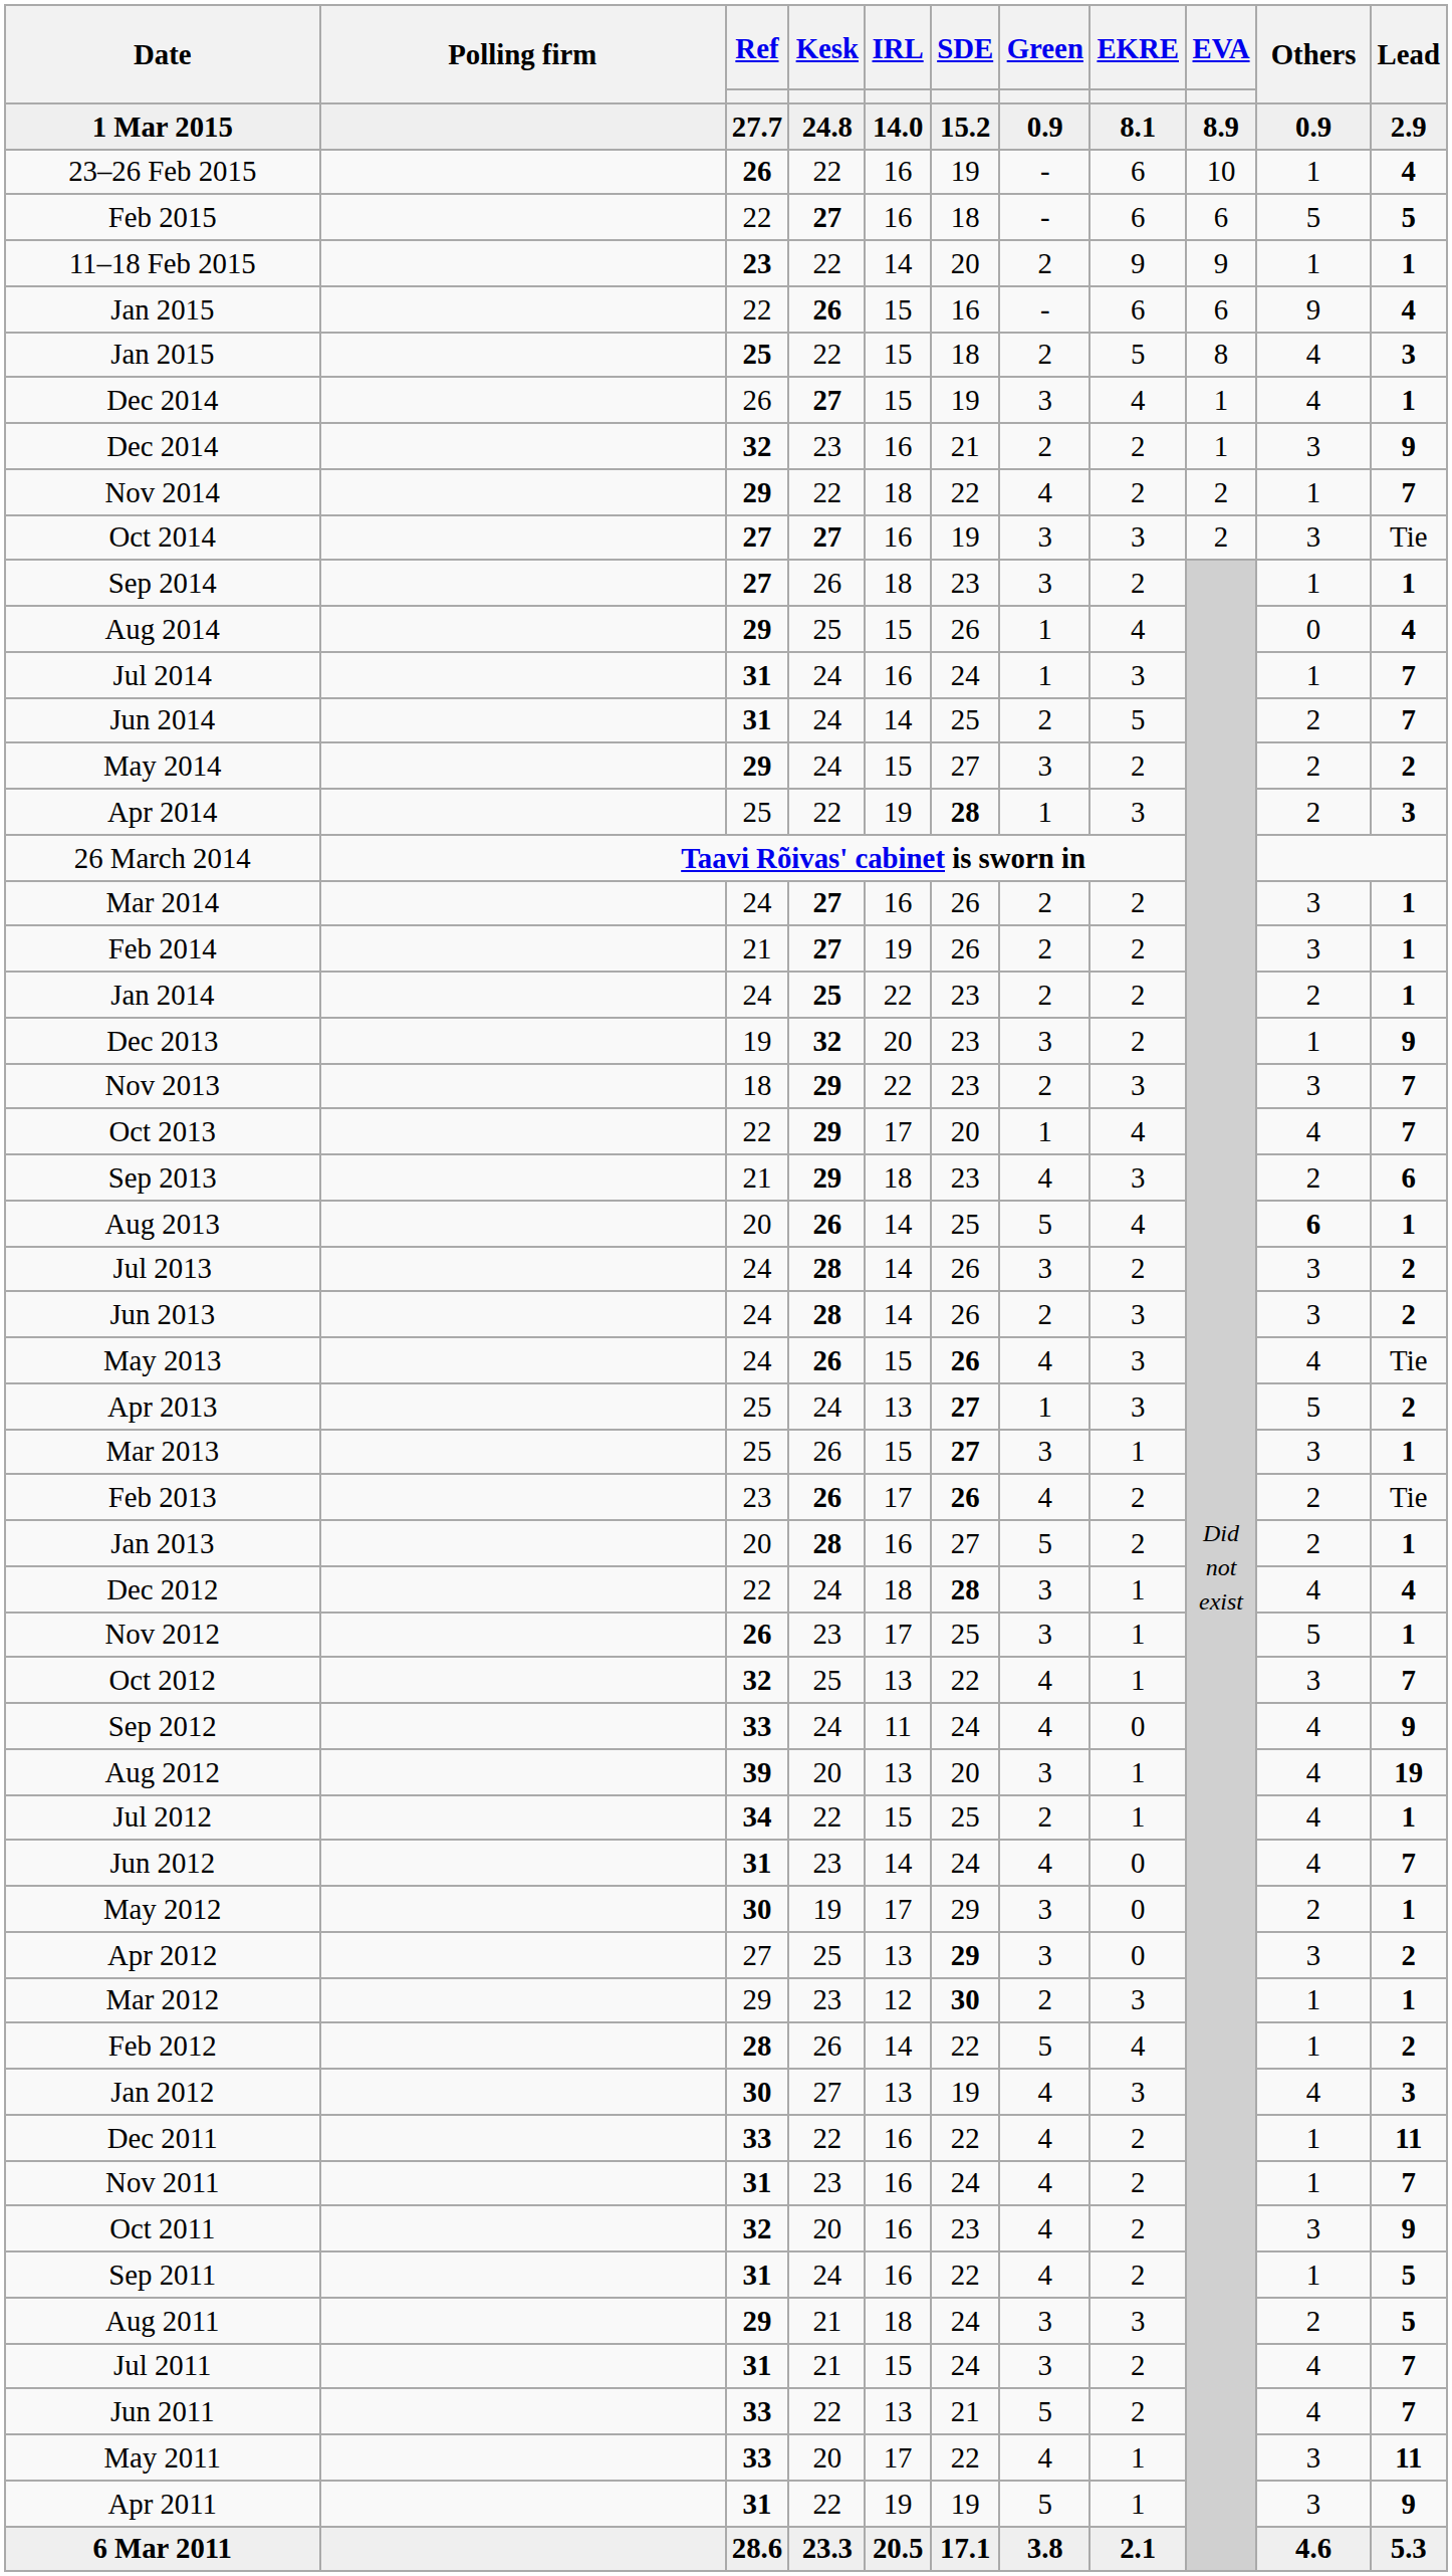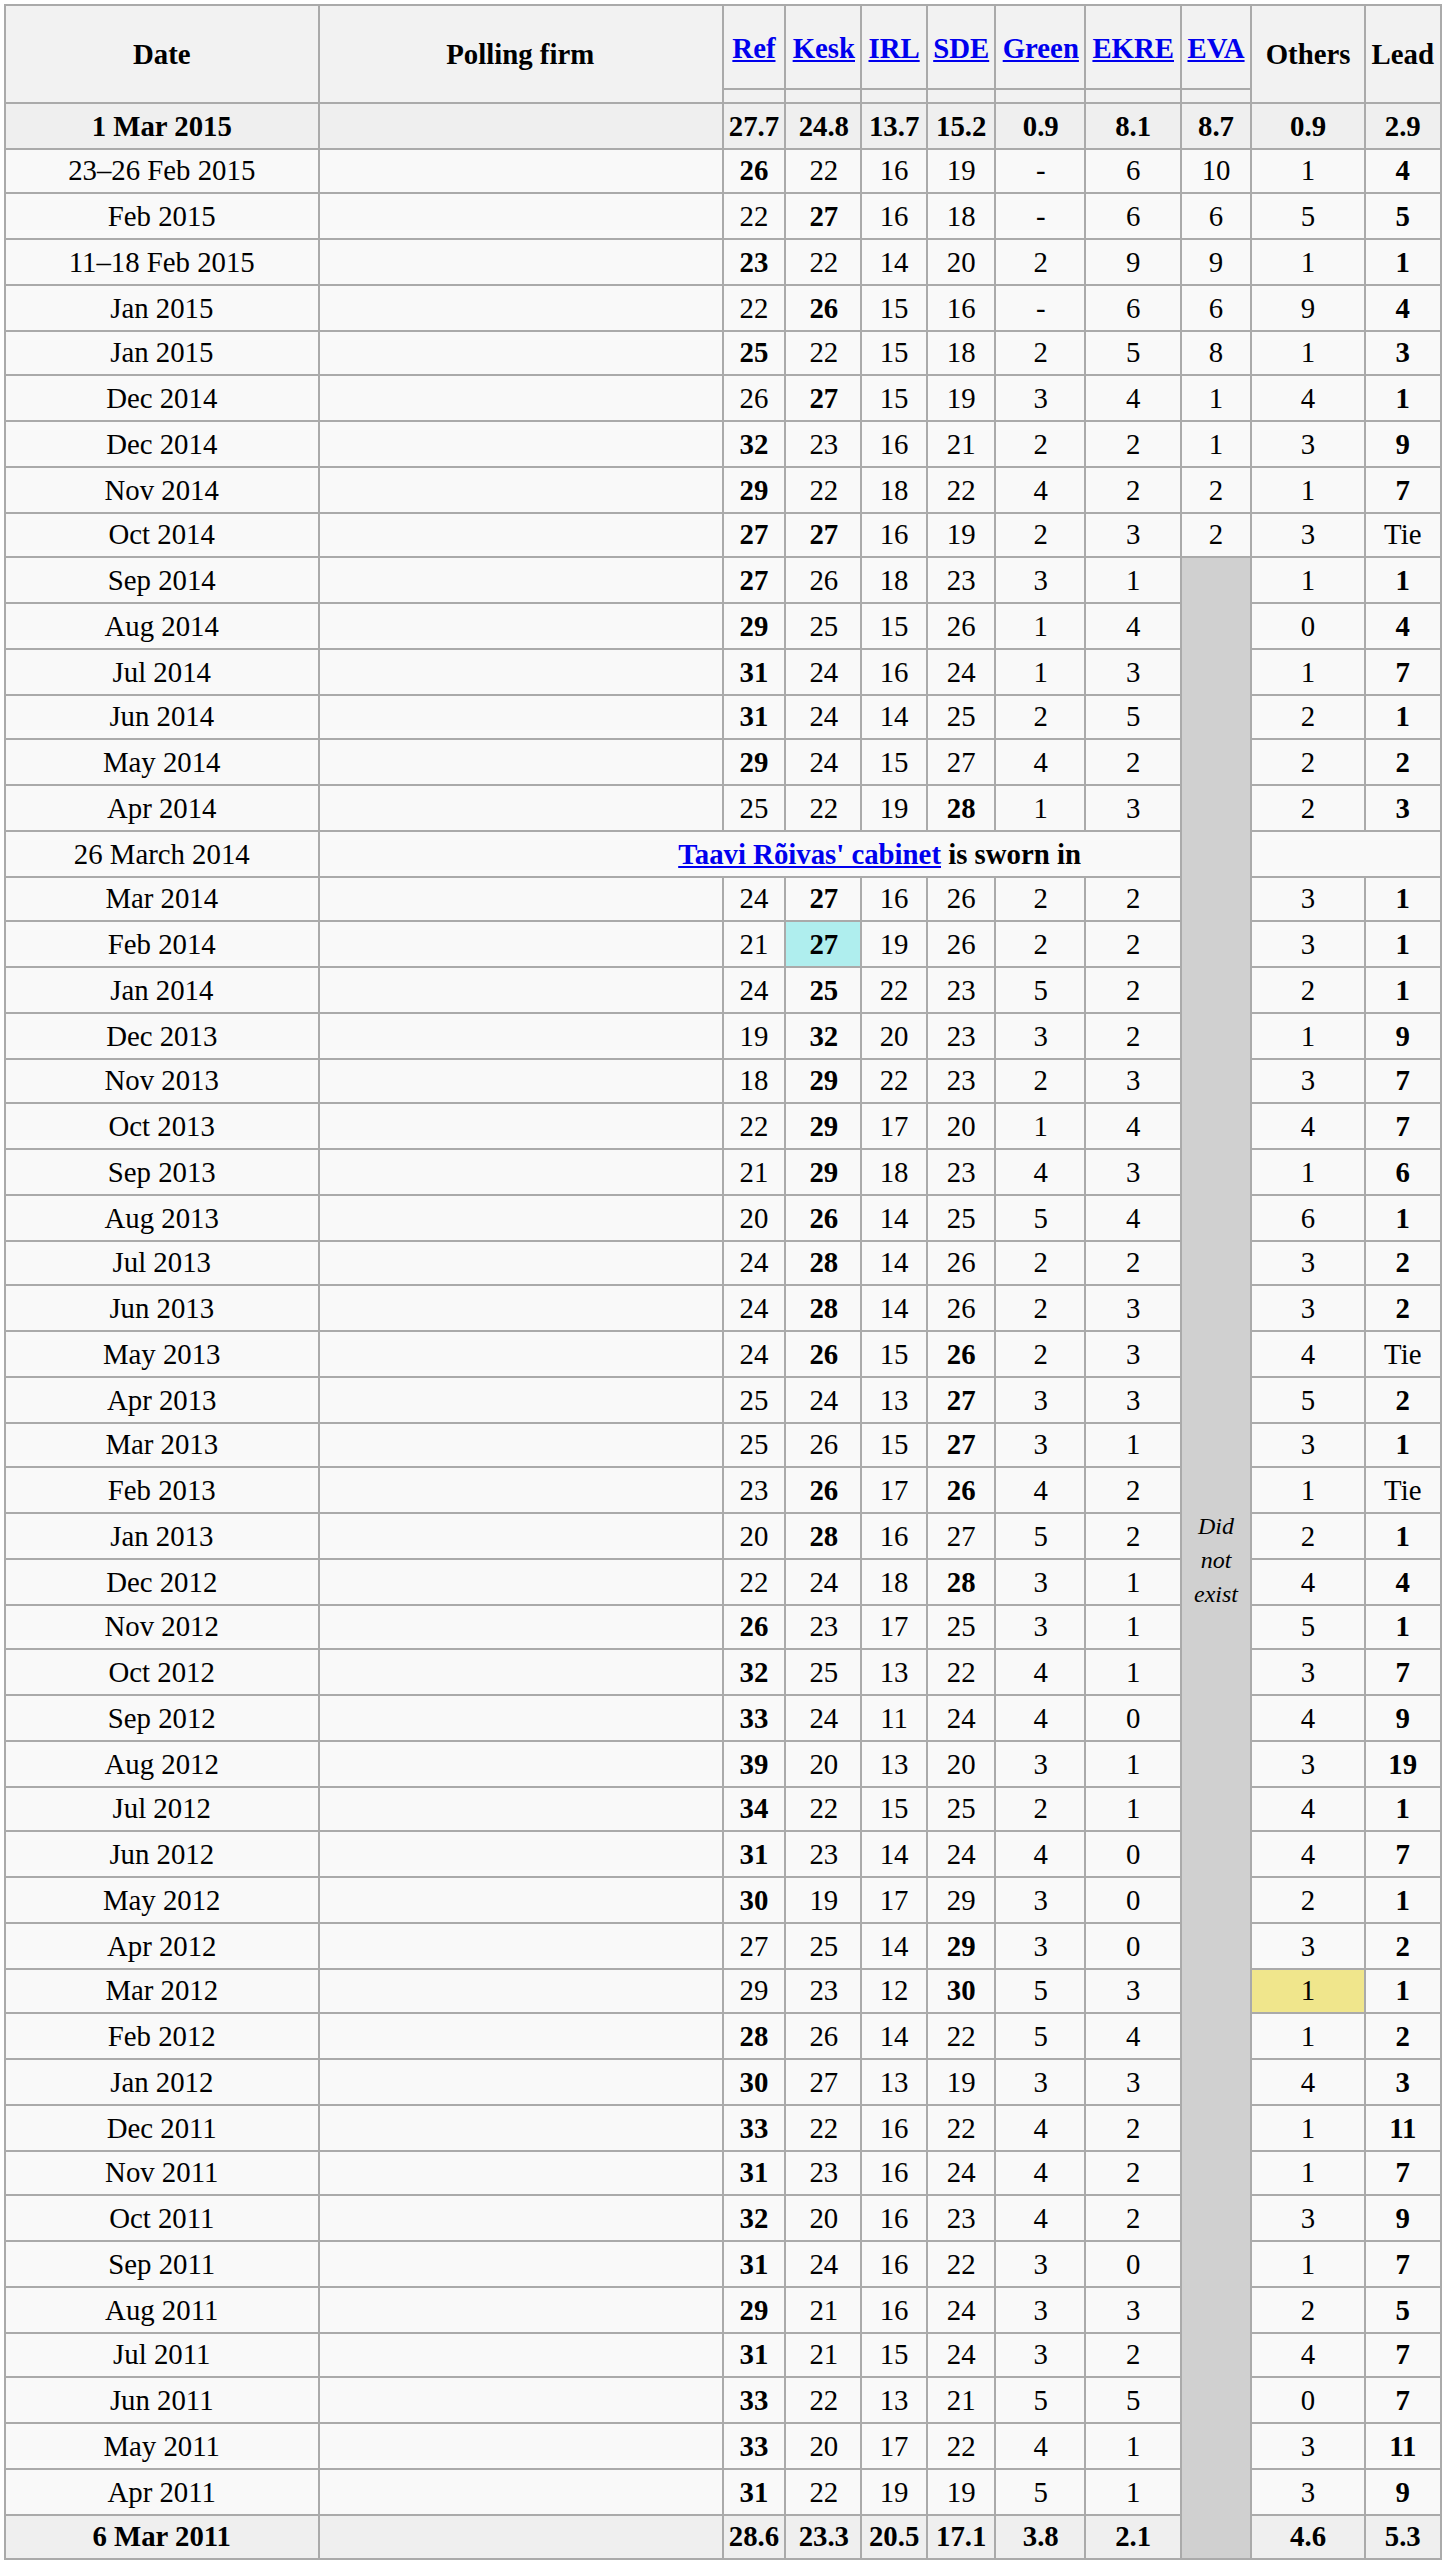1 Mar 2015 | IRL: 14.0 -> 13.7
1 Mar 2015 | EVA: 8.9 -> 8.7
Jan 2015 / 25 | Others: 4 -> 1
Oct 2014 | Green: 3 -> 2
Sep 2014 | EKRE: 2 -> 1
Jun 2014 | Lead: 7 -> 1
May 2014 | Green: 3 -> 4
Feb 2014 | Kesk: no background -> paleturquoise background
Jan 2014 | Green: 2 -> 5
Sep 2013 | Others: 2 -> 1
Aug 2013 | Others: bold -> normal
Jul 2013 | Green: 3 -> 2
May 2013 | Green: 4 -> 2
Apr 2013 | Green: 1 -> 3
Feb 2013 | Others: 2 -> 1
Aug 2012 | Others: 4 -> 3
Apr 2012 | IRL: 13 -> 14
Mar 2012 | Green: 2 -> 5
Mar 2012 | Others: no background -> khaki background
Jan 2012 | Green: 4 -> 3
Sep 2011 | Green: 4 -> 3
Sep 2011 | EKRE: 2 -> 0
Sep 2011 | Lead: 5 -> 7
Aug 2011 | IRL: 18 -> 16
Jun 2011 | EKRE: 2 -> 5
Jun 2011 | Others: 4 -> 0
